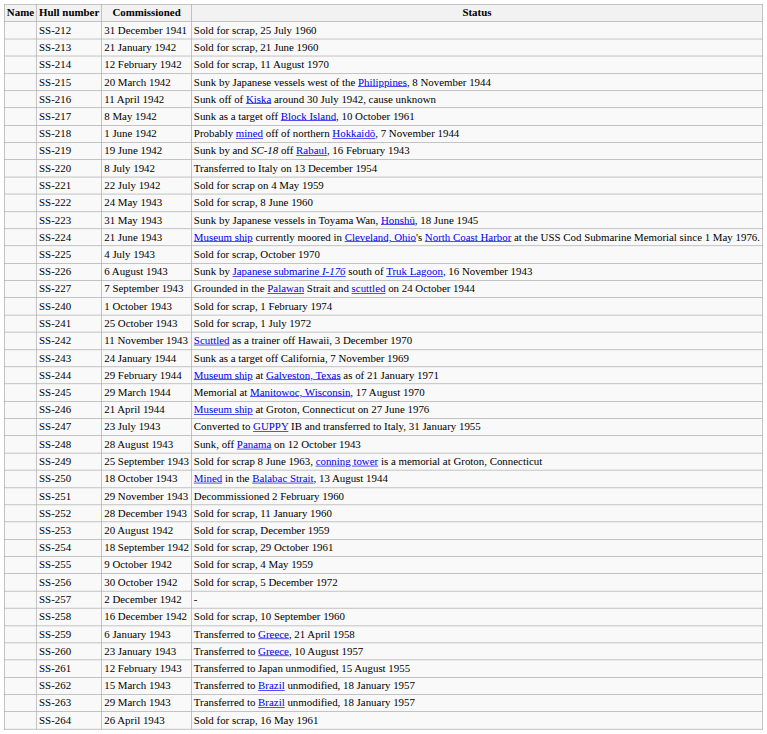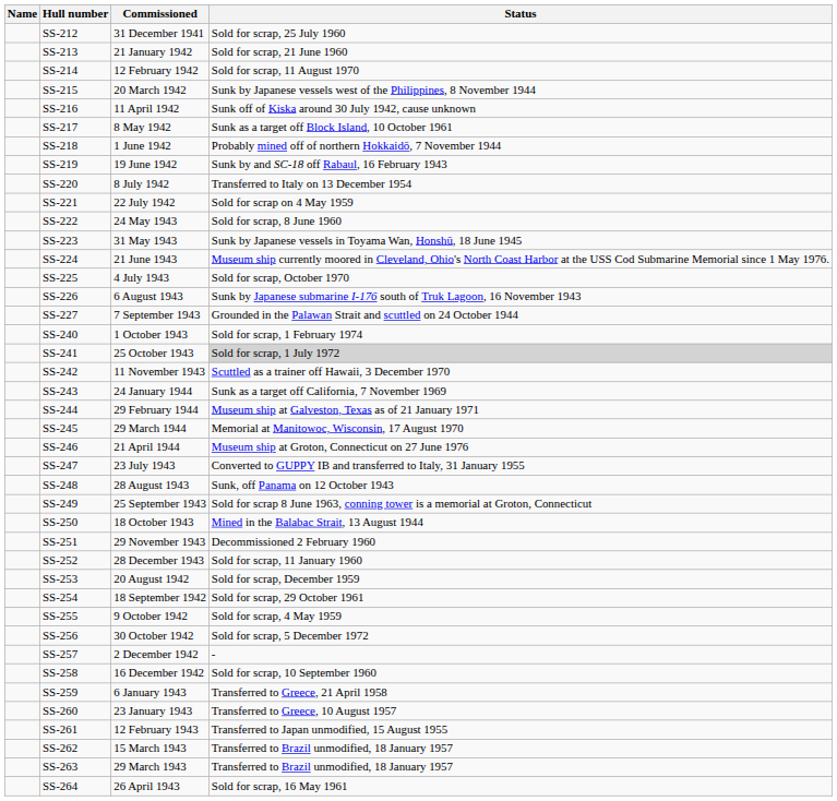SS-241 | Status: no background -> lightgrey background
